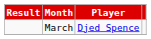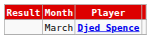March | Player: normal -> bold
